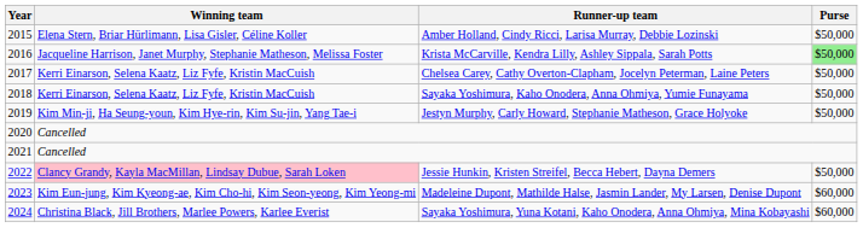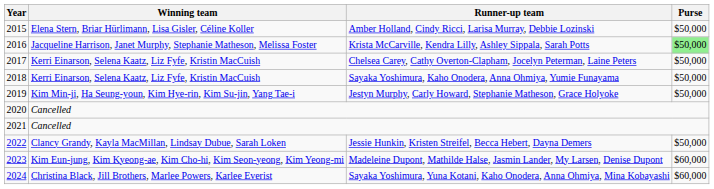Jessie Hunkin, Kristen Streifel, Becca Hebert, Dayna Demers | Winning team: pink background -> no background
